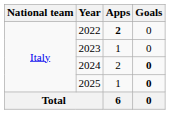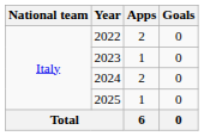2022 | Apps: bold -> normal
2024 | Goals: bold -> normal
2025 | Goals: bold -> normal
